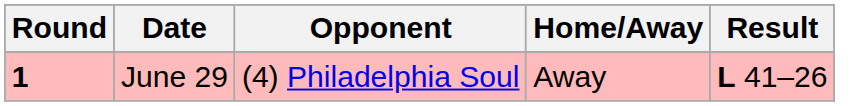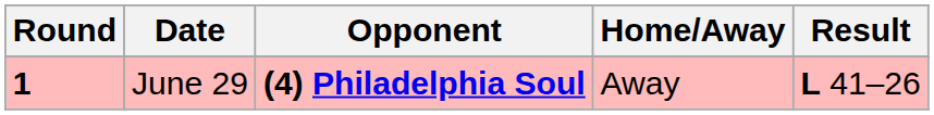June 29 | Opponent: normal -> bold
